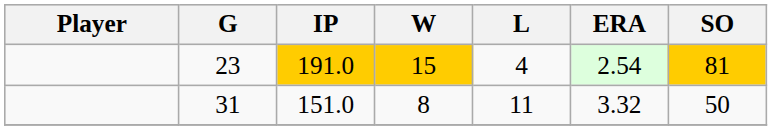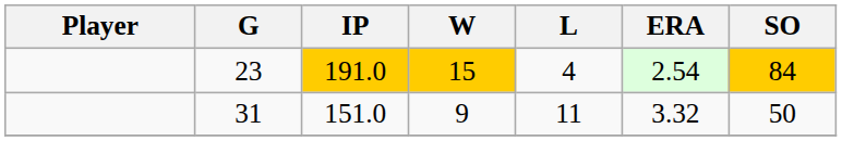23 | SO: 81 -> 84
31 | W: 8 -> 9
